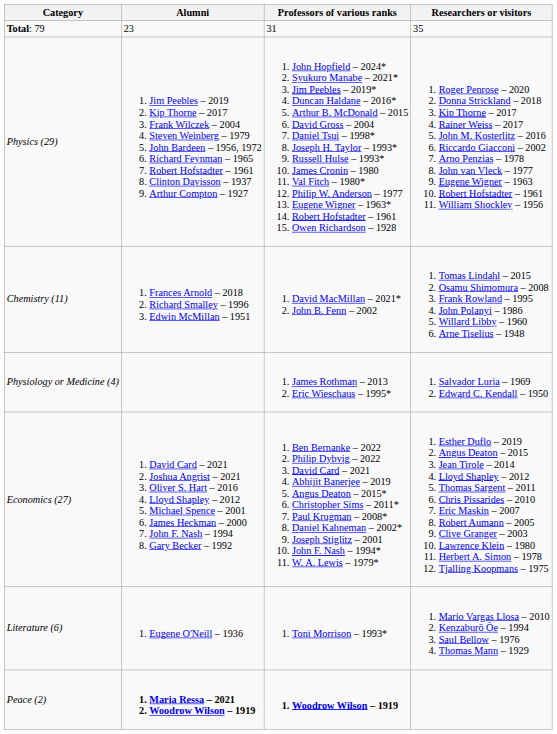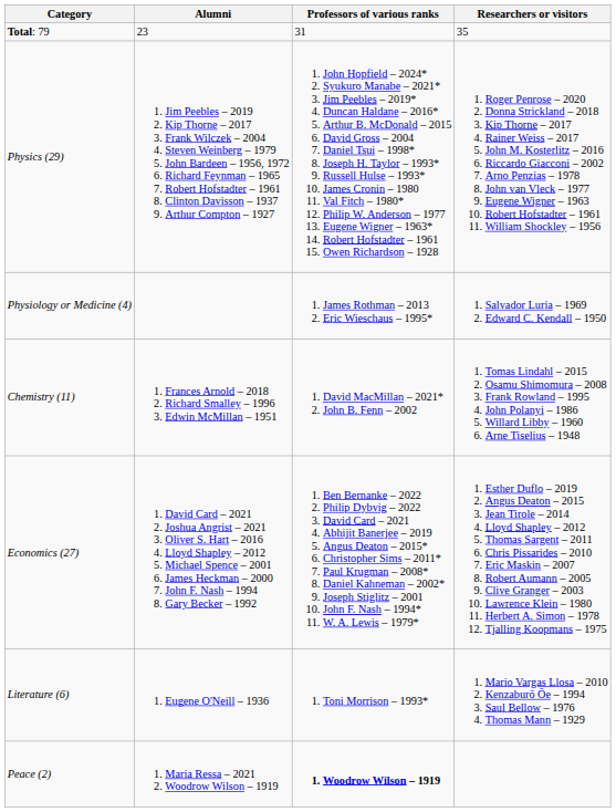rows swapped: Chemistry (11) <-> Physiology or Medicine (4)
Peace (2) | Alumni: bold -> normal
